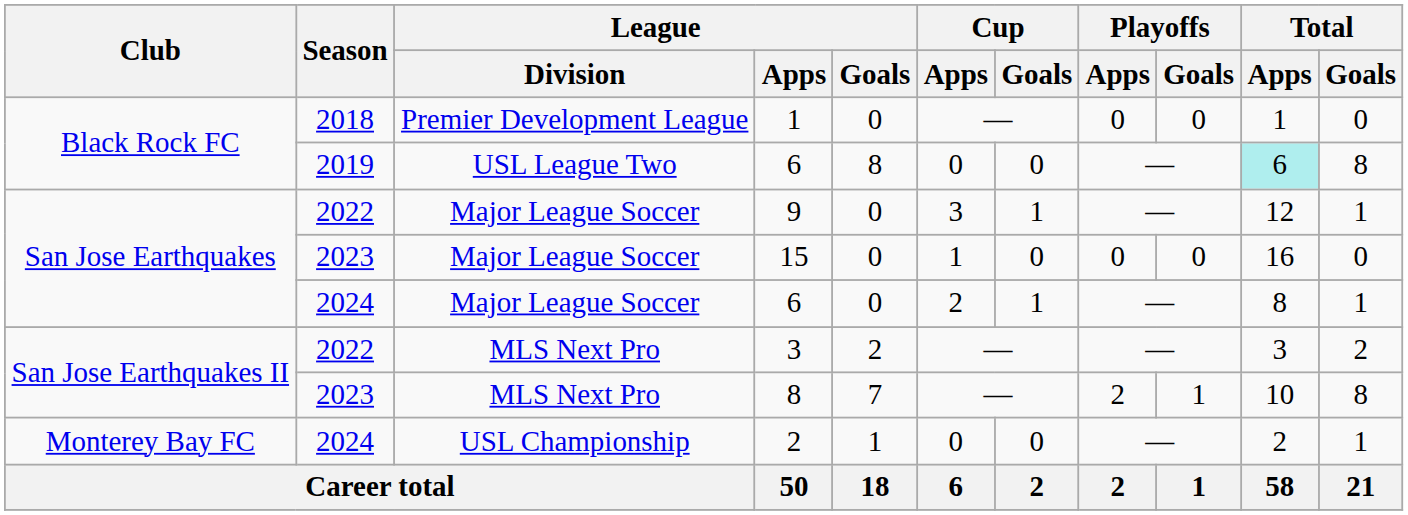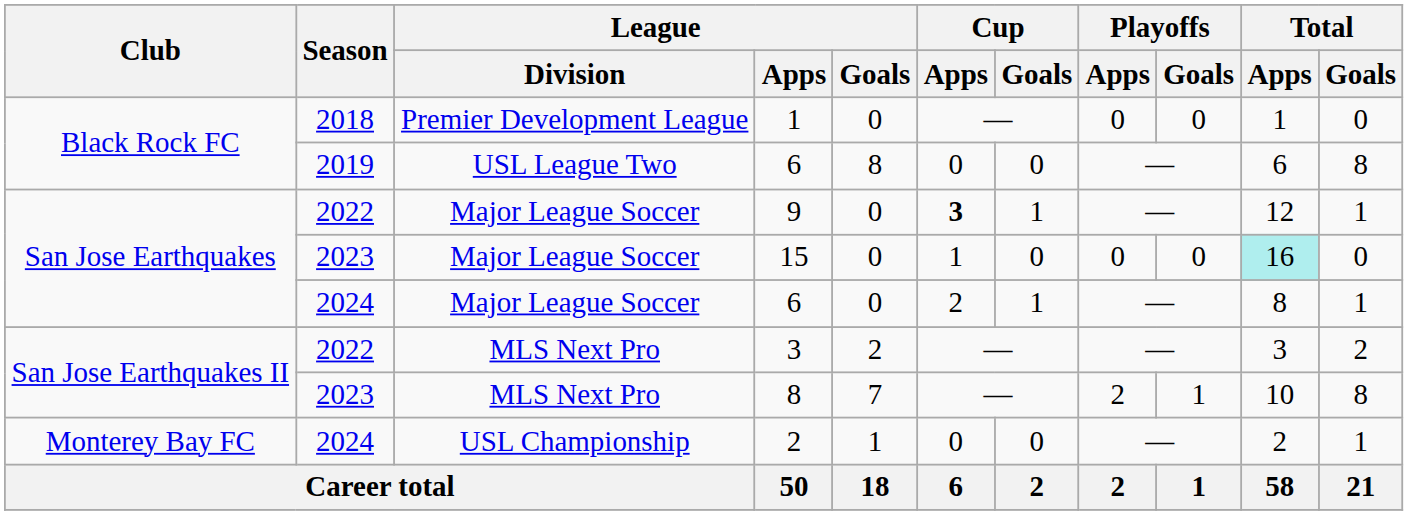2019 / 6 | Total / Apps: paleturquoise background -> no background
9 | Cup / Apps: normal -> bold
15 | Total / Apps: no background -> paleturquoise background
